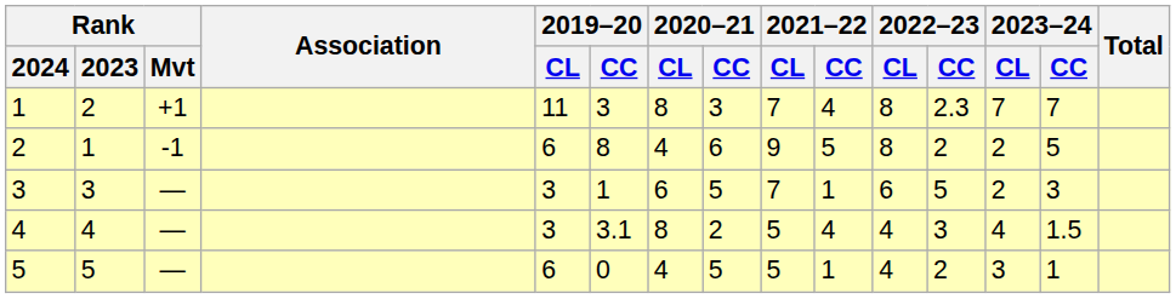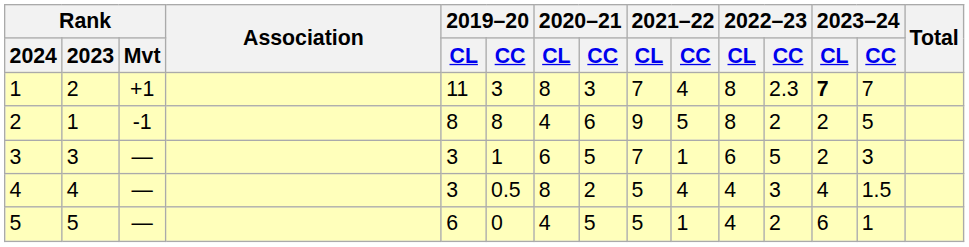row 3 | 2023–24 / CL: normal -> bold
row 4 | 2019–20 / CL: 6 -> 8
row 6 | 2019–20 / CC: 3.1 -> 0.5
row 7 | 2023–24 / CL: 3 -> 6
